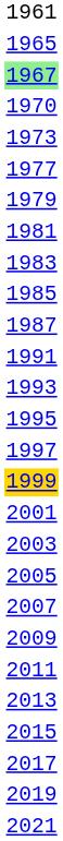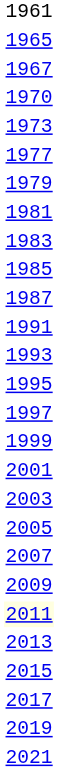1967 | column 1: lightgreen background -> no background
1999 | column 1: gold background -> no background
2011 | column 1: no background -> lightyellow background
